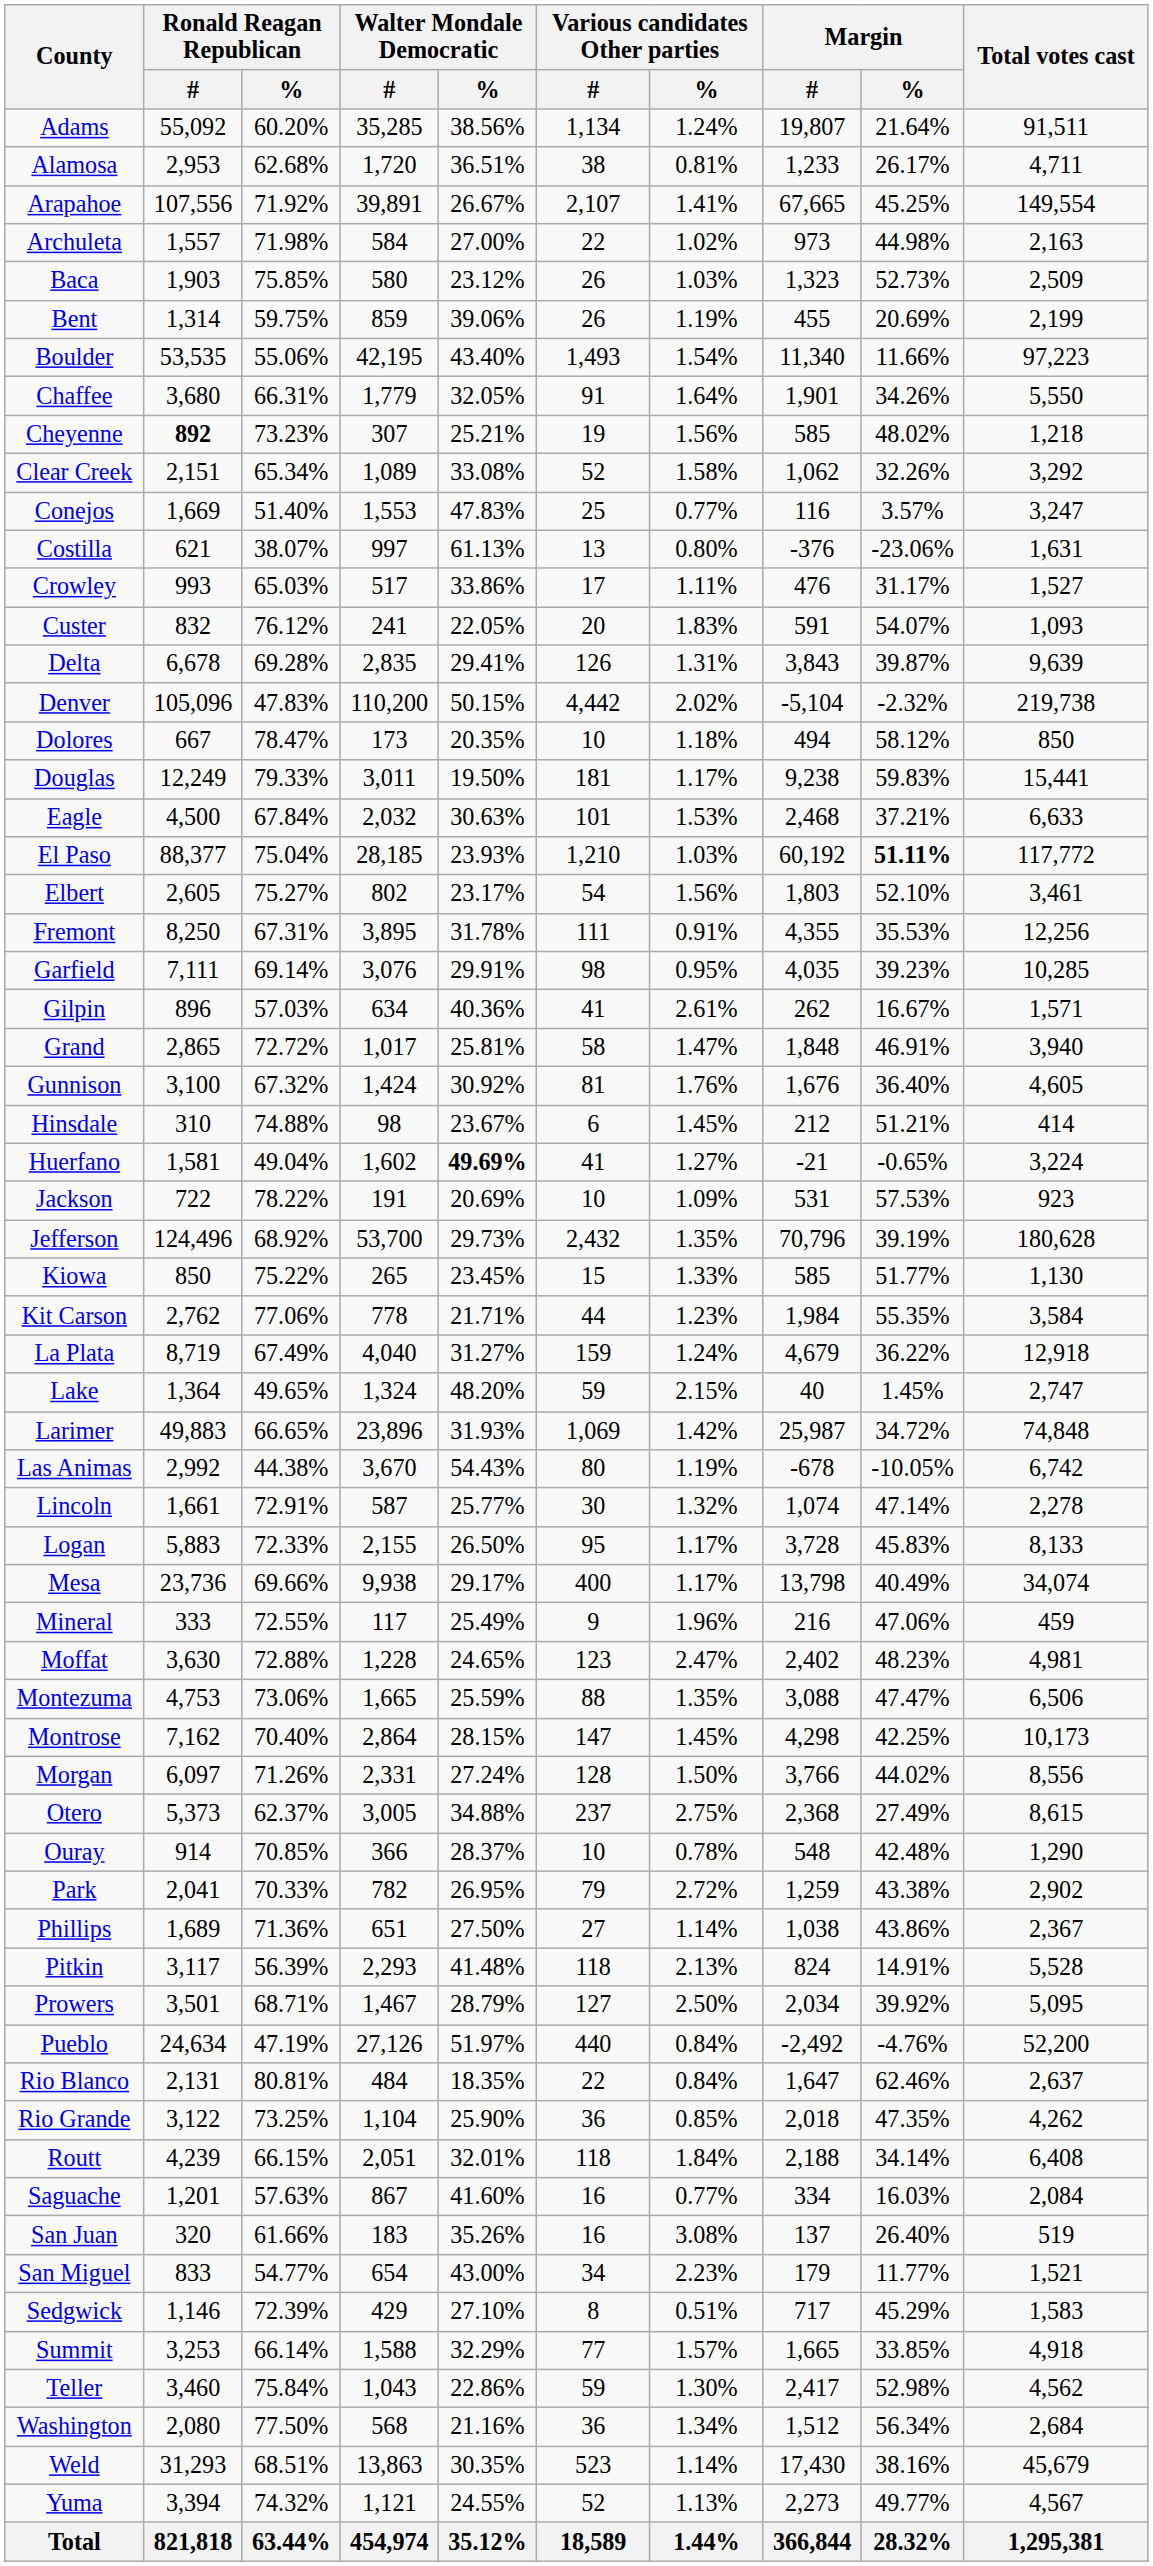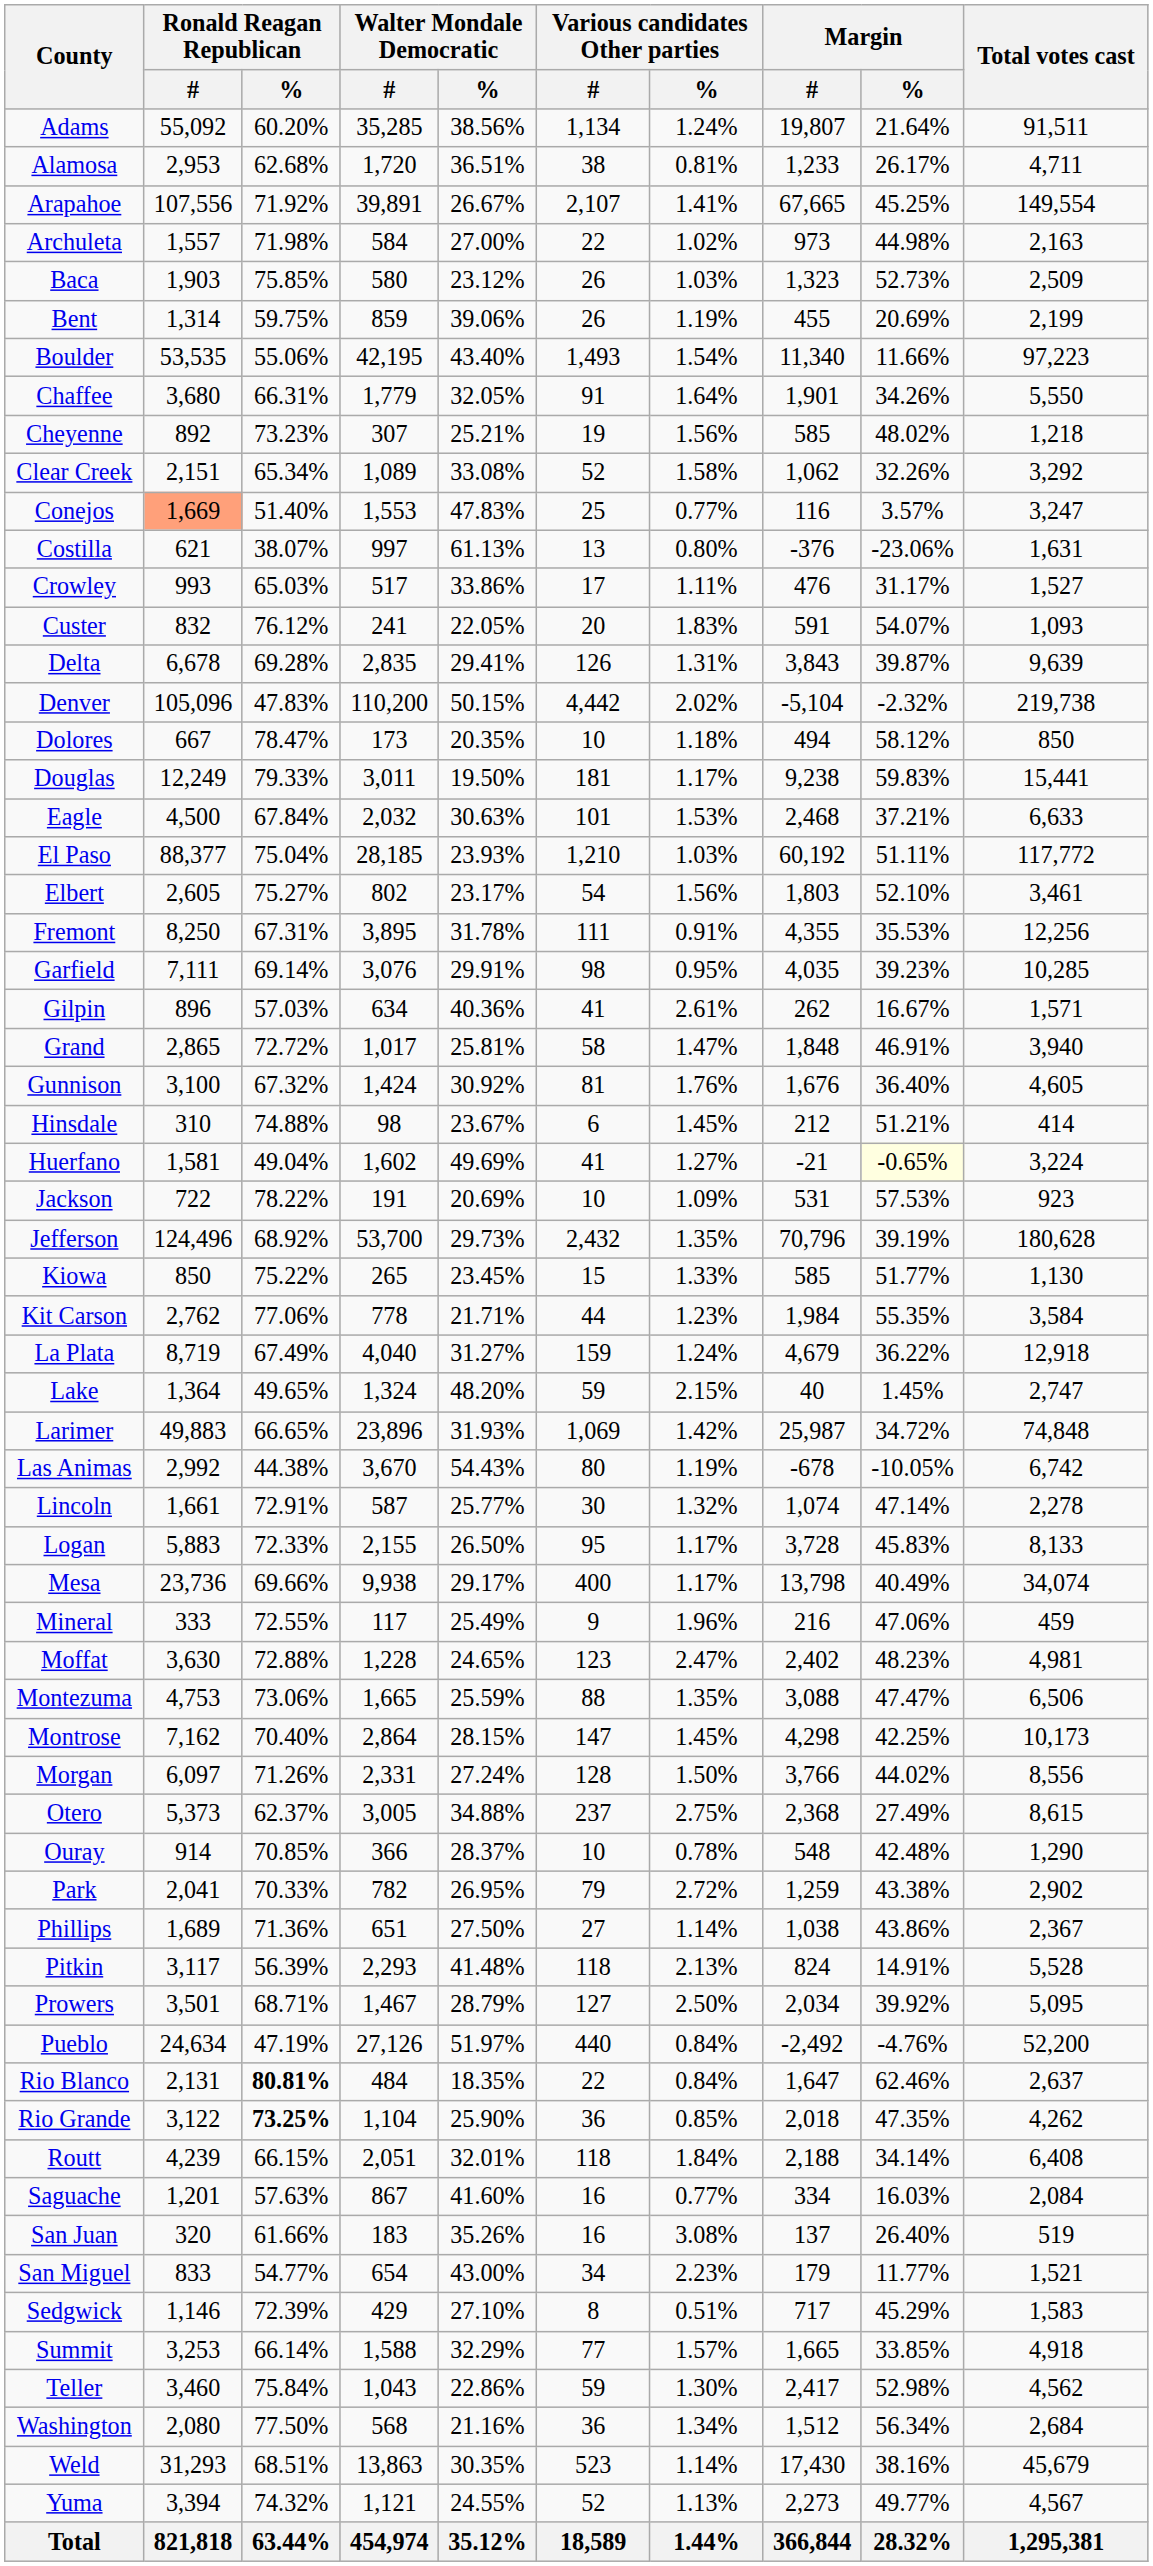Cheyenne | Ronald Reagan Republican / #: bold -> normal
Conejos | Ronald Reagan Republican / #: no background -> lightsalmon background
El Paso | Margin / %: bold -> normal
Huerfano | Walter Mondale Democratic / %: bold -> normal
Huerfano | Margin / %: no background -> lightyellow background
Rio Blanco | Ronald Reagan Republican / %: normal -> bold
Rio Grande | Ronald Reagan Republican / %: normal -> bold
